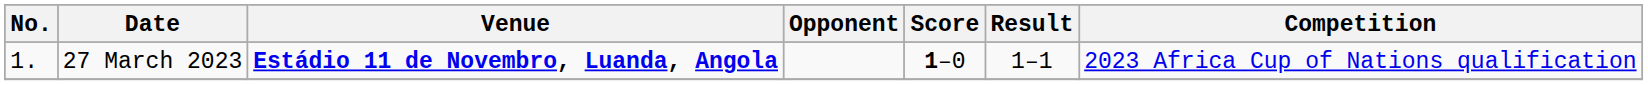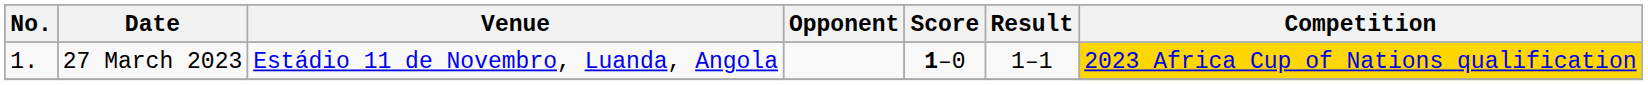27 March 2023 | Venue: bold -> normal
27 March 2023 | Competition: no background -> gold background
